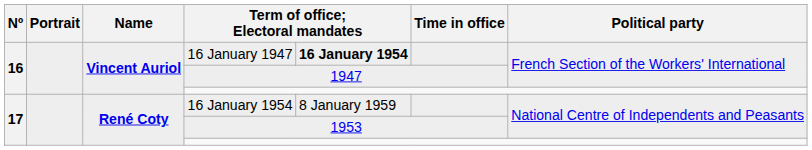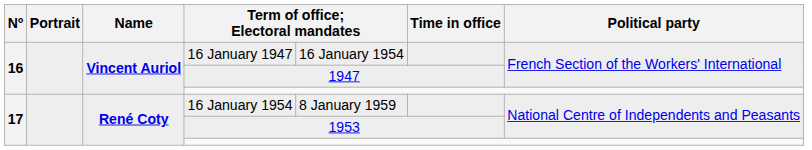16 January 1947 | column 5: bold -> normal
